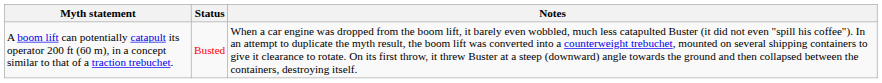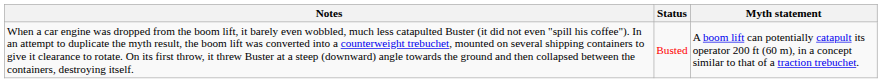columns swapped: Myth statement <-> Notes
